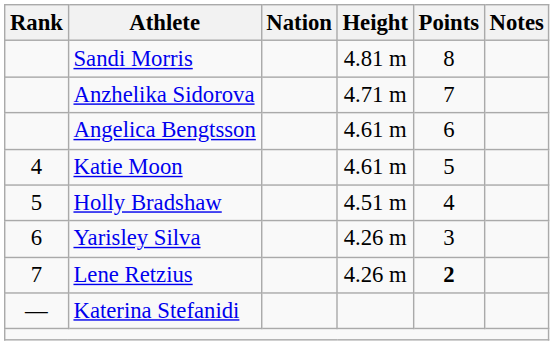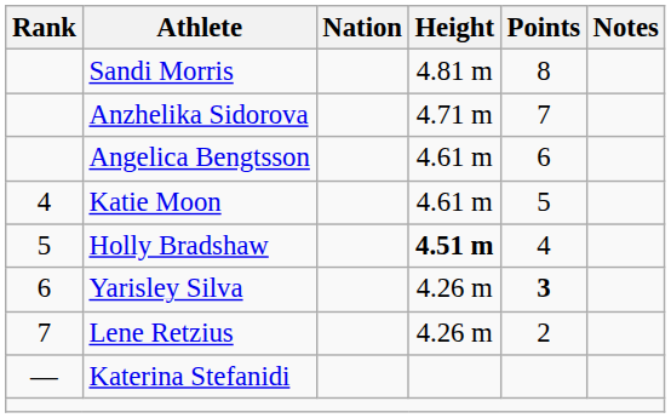Holly Bradshaw | Height: normal -> bold
Yarisley Silva | Points: normal -> bold
Lene Retzius | Points: bold -> normal
